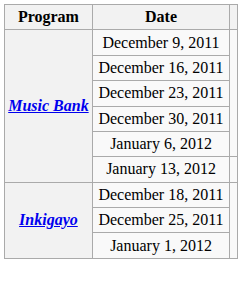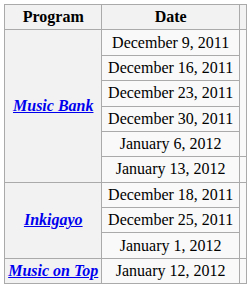+ row: Music on Top | January 12, 2012
